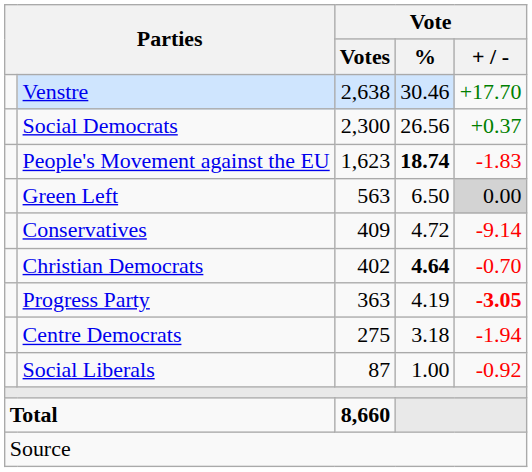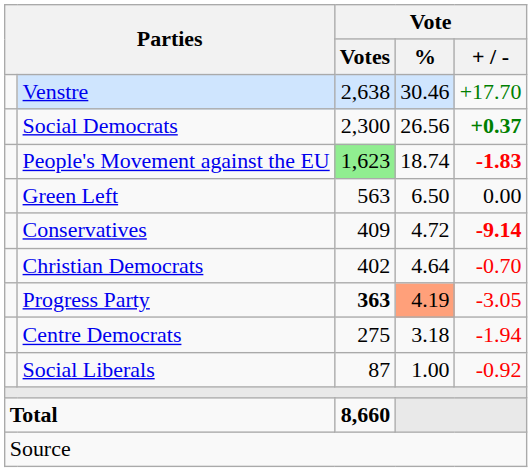Social Democrats | Vote / + / -: normal -> bold
People's Movement against the EU | Vote / Votes: no background -> lightgreen background
People's Movement against the EU | Vote / %: bold -> normal
People's Movement against the EU | Vote / + / -: normal -> bold
Green Left | Vote / + / -: lightgrey background -> no background
Conservatives | Vote / + / -: normal -> bold
Christian Democrats | Vote / %: bold -> normal
Progress Party | Vote / Votes: normal -> bold
Progress Party | Vote / %: no background -> lightsalmon background
Progress Party | Vote / + / -: bold -> normal
